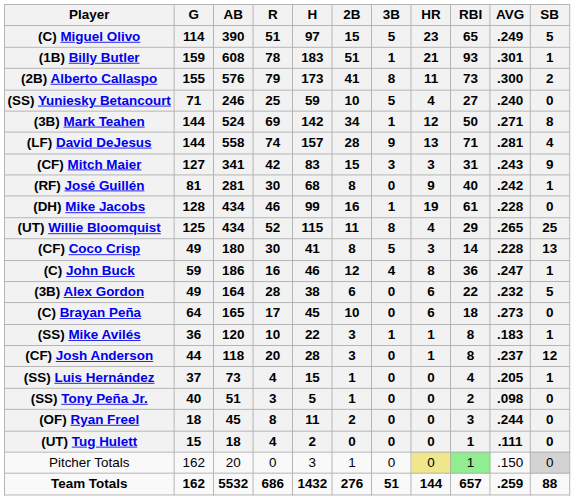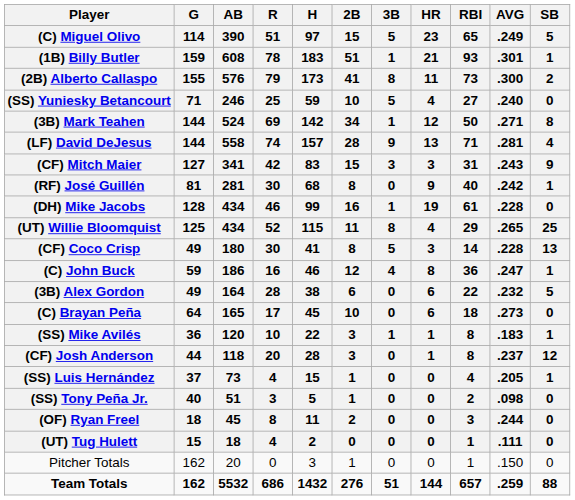row 22 | column 8: khaki background -> no background
row 22 | column 9: lightgreen background -> no background
row 22 | column 11: lightgrey background -> no background
